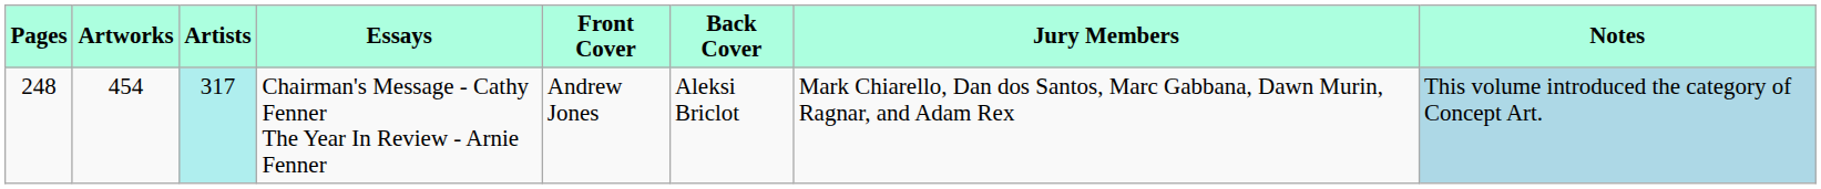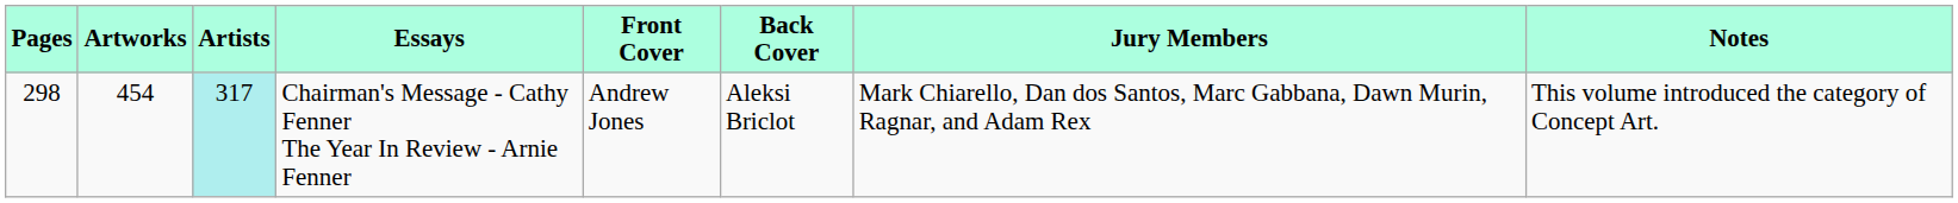row 2 | Pages: 248 -> 298
row 2 | Notes: lightblue background -> no background
